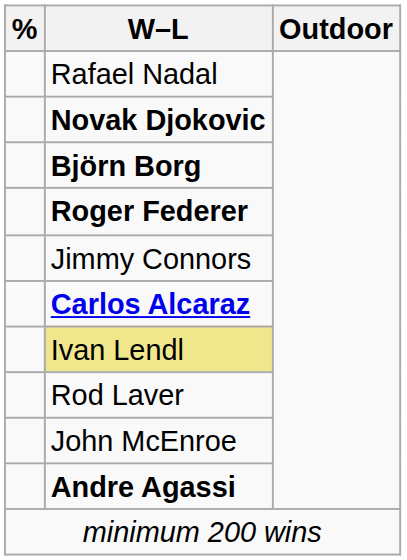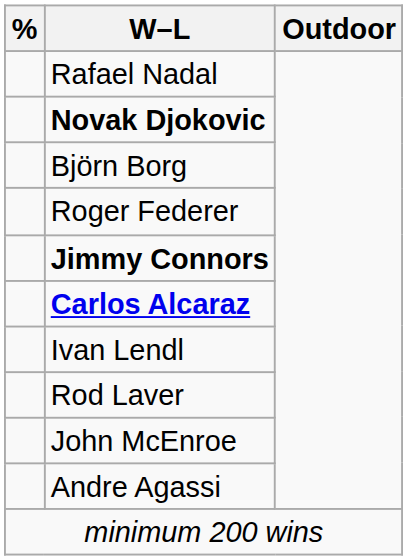Björn Borg | W–L: bold -> normal
Roger Federer | W–L: bold -> normal
Jimmy Connors | W–L: normal -> bold
Ivan Lendl | W–L: khaki background -> no background
Andre Agassi | W–L: bold -> normal
